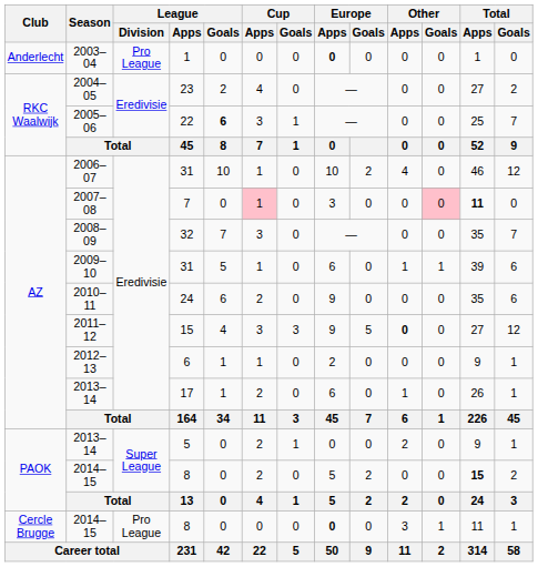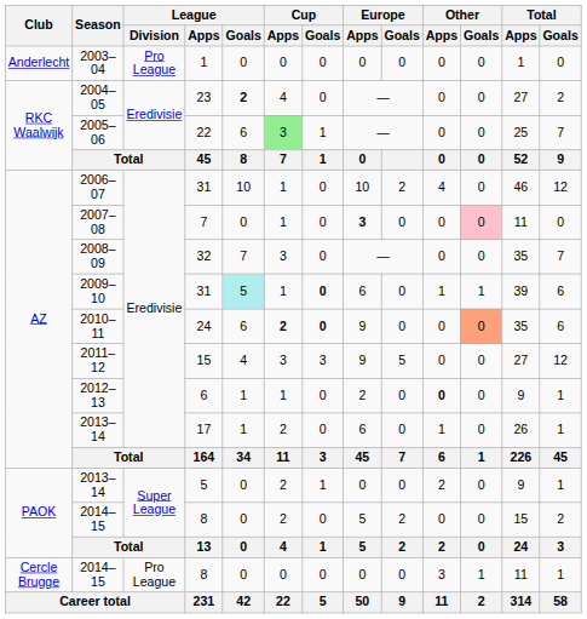2003–04 | Europe / Apps: bold -> normal
2004–05 | League / Goals: normal -> bold
2005–06 | League / Goals: bold -> normal
2005–06 | Cup / Apps: no background -> lightgreen background
2007–08 | Cup / Apps: pink background -> no background
2007–08 | Europe / Apps: normal -> bold
2007–08 | Total / Apps: bold -> normal
2009–10 | League / Goals: no background -> paleturquoise background
2009–10 | Cup / Goals: normal -> bold
2010–11 | Cup / Apps: normal -> bold
2010–11 | Cup / Goals: normal -> bold
2010–11 | Other / Goals: no background -> lightsalmon background
2011–12 | Other / Apps: bold -> normal
2012–13 | Other / Apps: normal -> bold
PAOK / 2014–15 | Total / Apps: bold -> normal
Cercle Brugge / 2014–15 | Europe / Apps: bold -> normal
